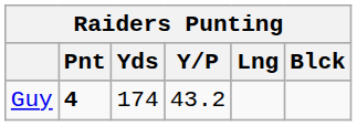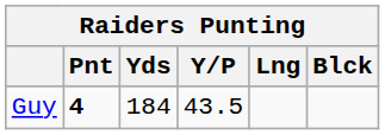Guy | Yds: 174 -> 184
Guy | Y/P: 43.2 -> 43.5
